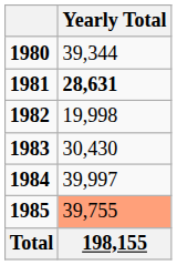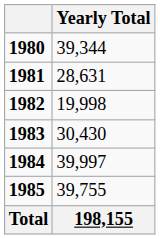1981 | Yearly Total: bold -> normal
1985 | Yearly Total: lightsalmon background -> no background
